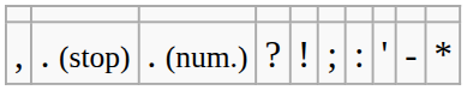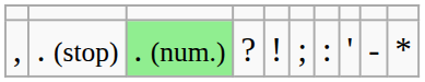. (stop) | column 3: no background -> lightgreen background
